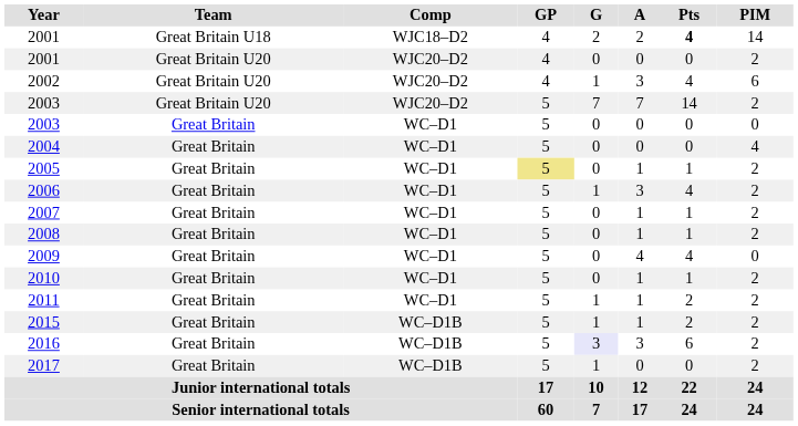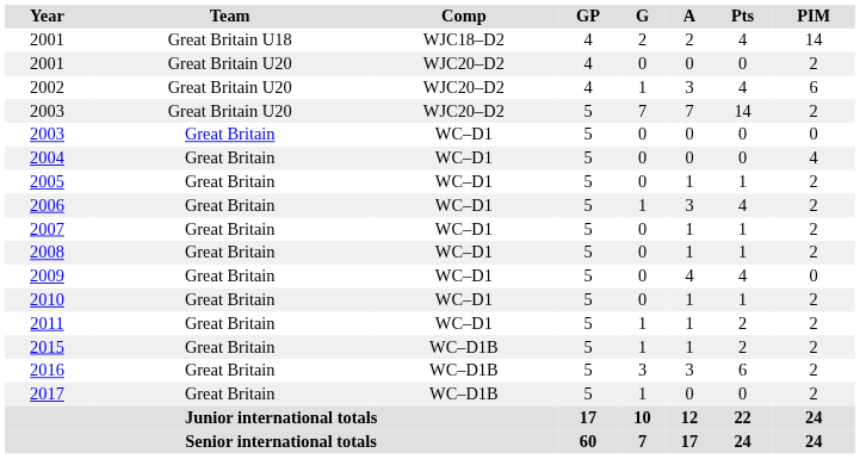2001 / WJC18–D2 | Pts: bold -> normal
2005 | GP: khaki background -> no background
2016 | G: lavender background -> no background
